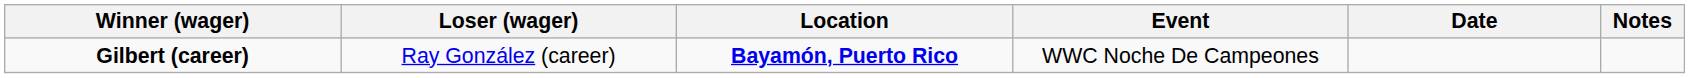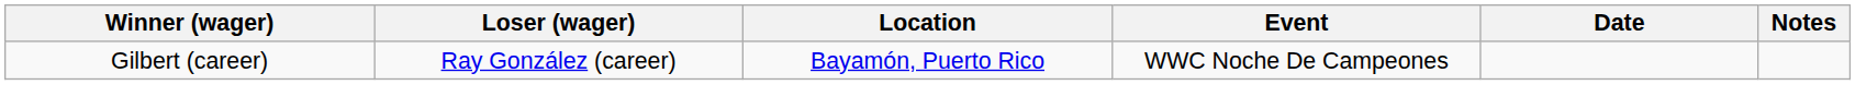row 2 | Winner (wager): bold -> normal
row 2 | Location: bold -> normal
